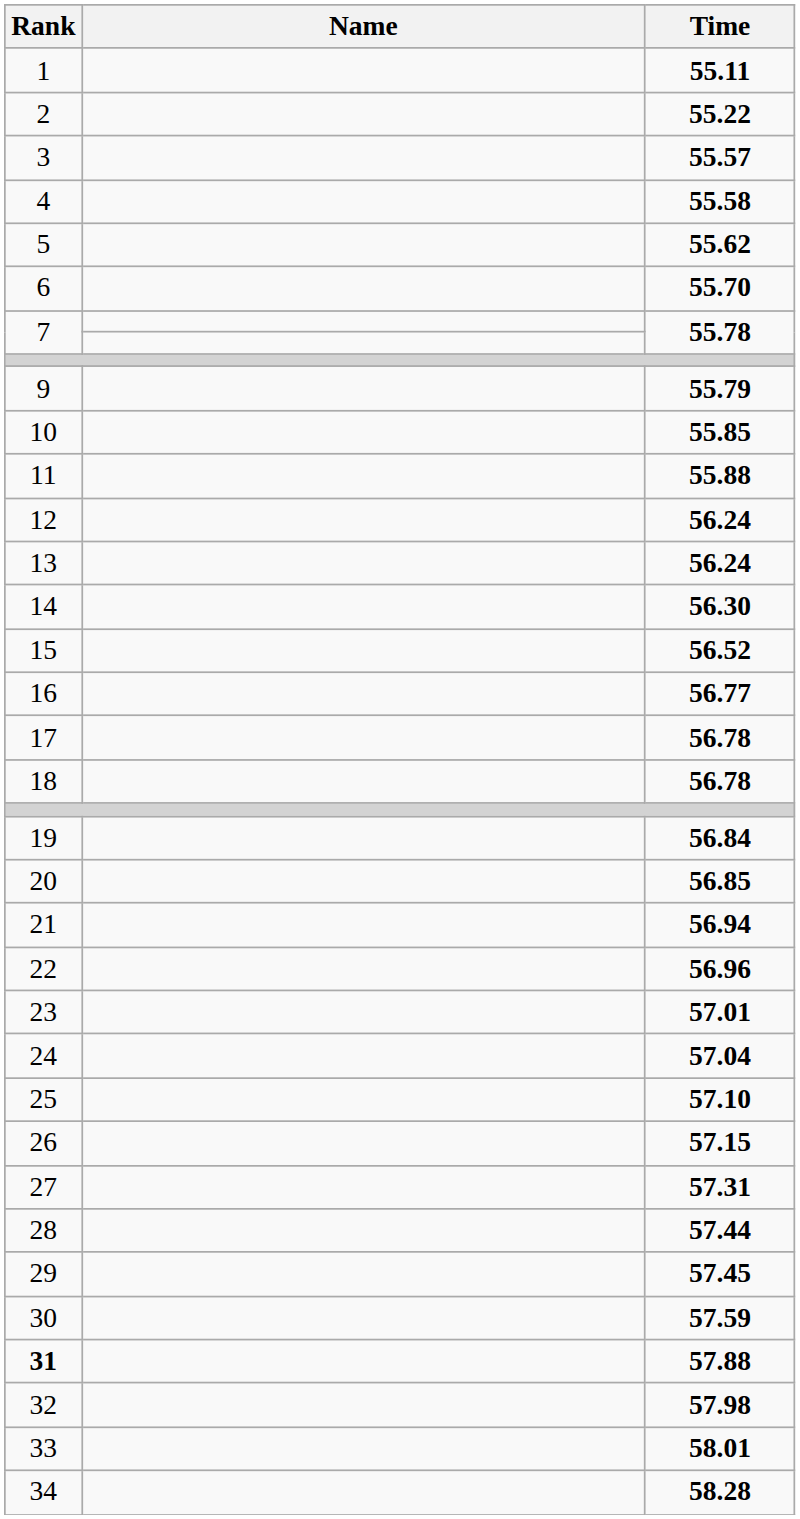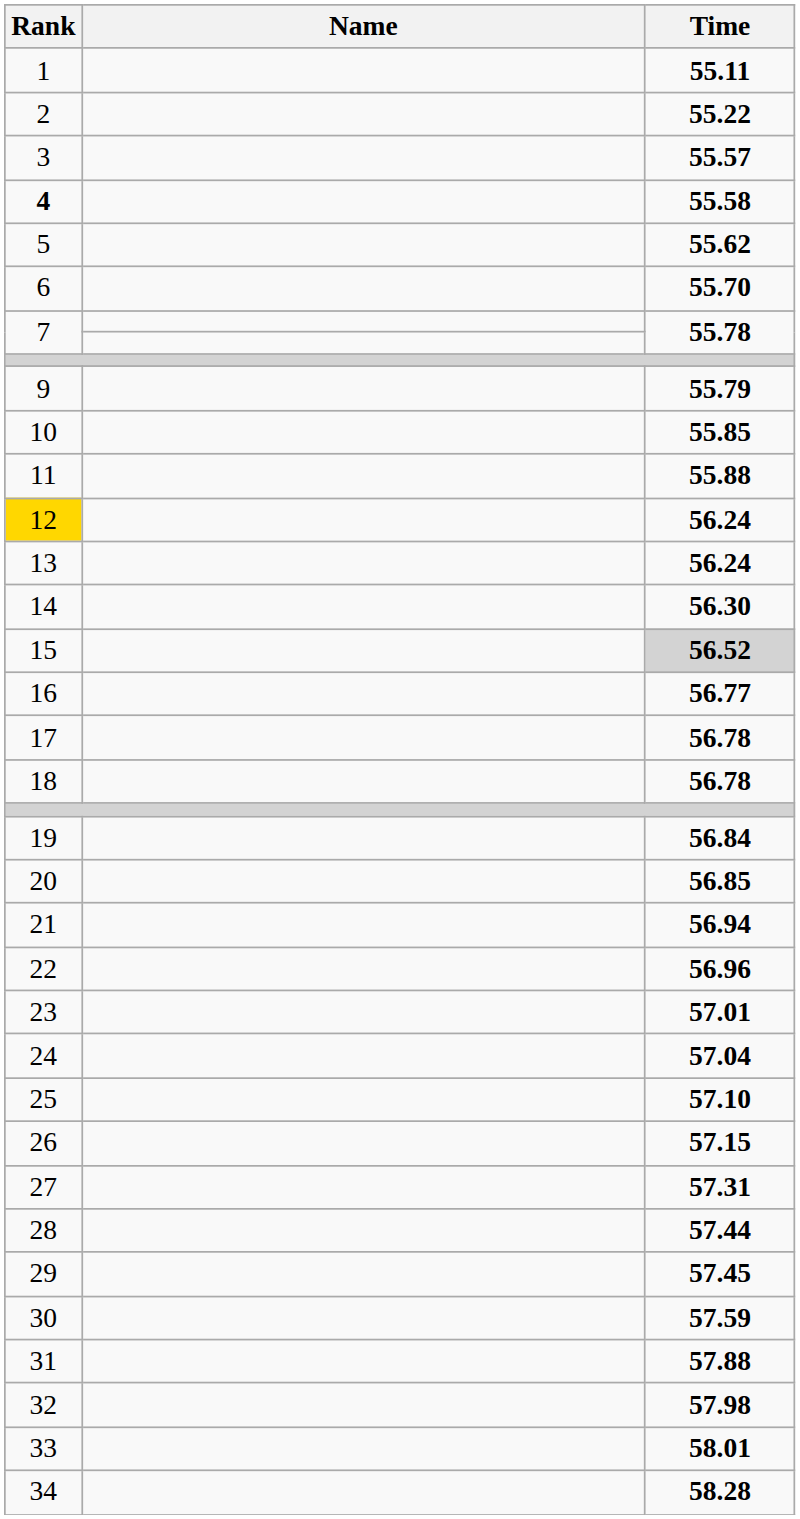4 | Rank: normal -> bold
12 | Rank: no background -> gold background
15 | Time: no background -> lightgrey background
31 | Rank: bold -> normal
